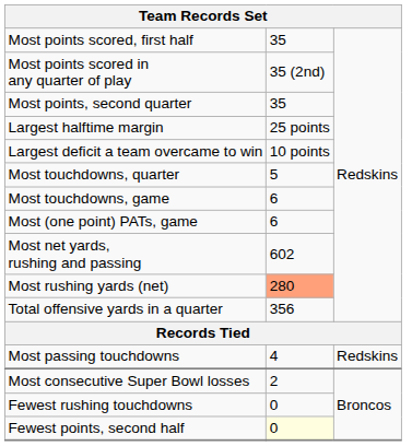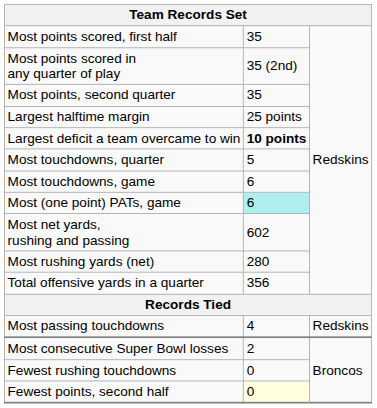Largest deficit a team overcame to win | column 2: normal -> bold
Most (one point) PATs, game | column 2: no background -> paleturquoise background
Most rushing yards (net) | column 2: lightsalmon background -> no background
